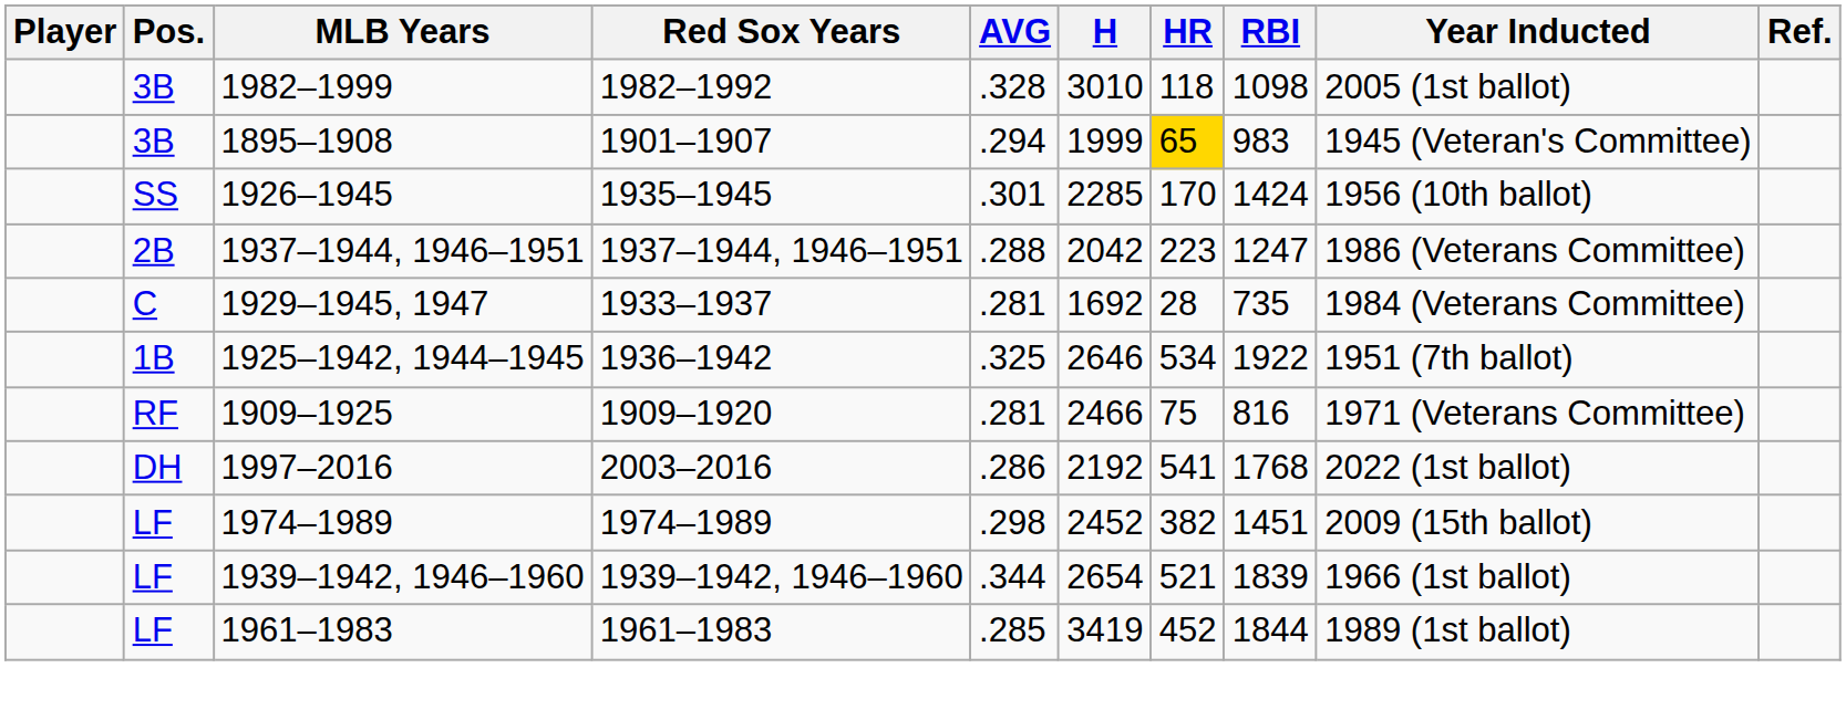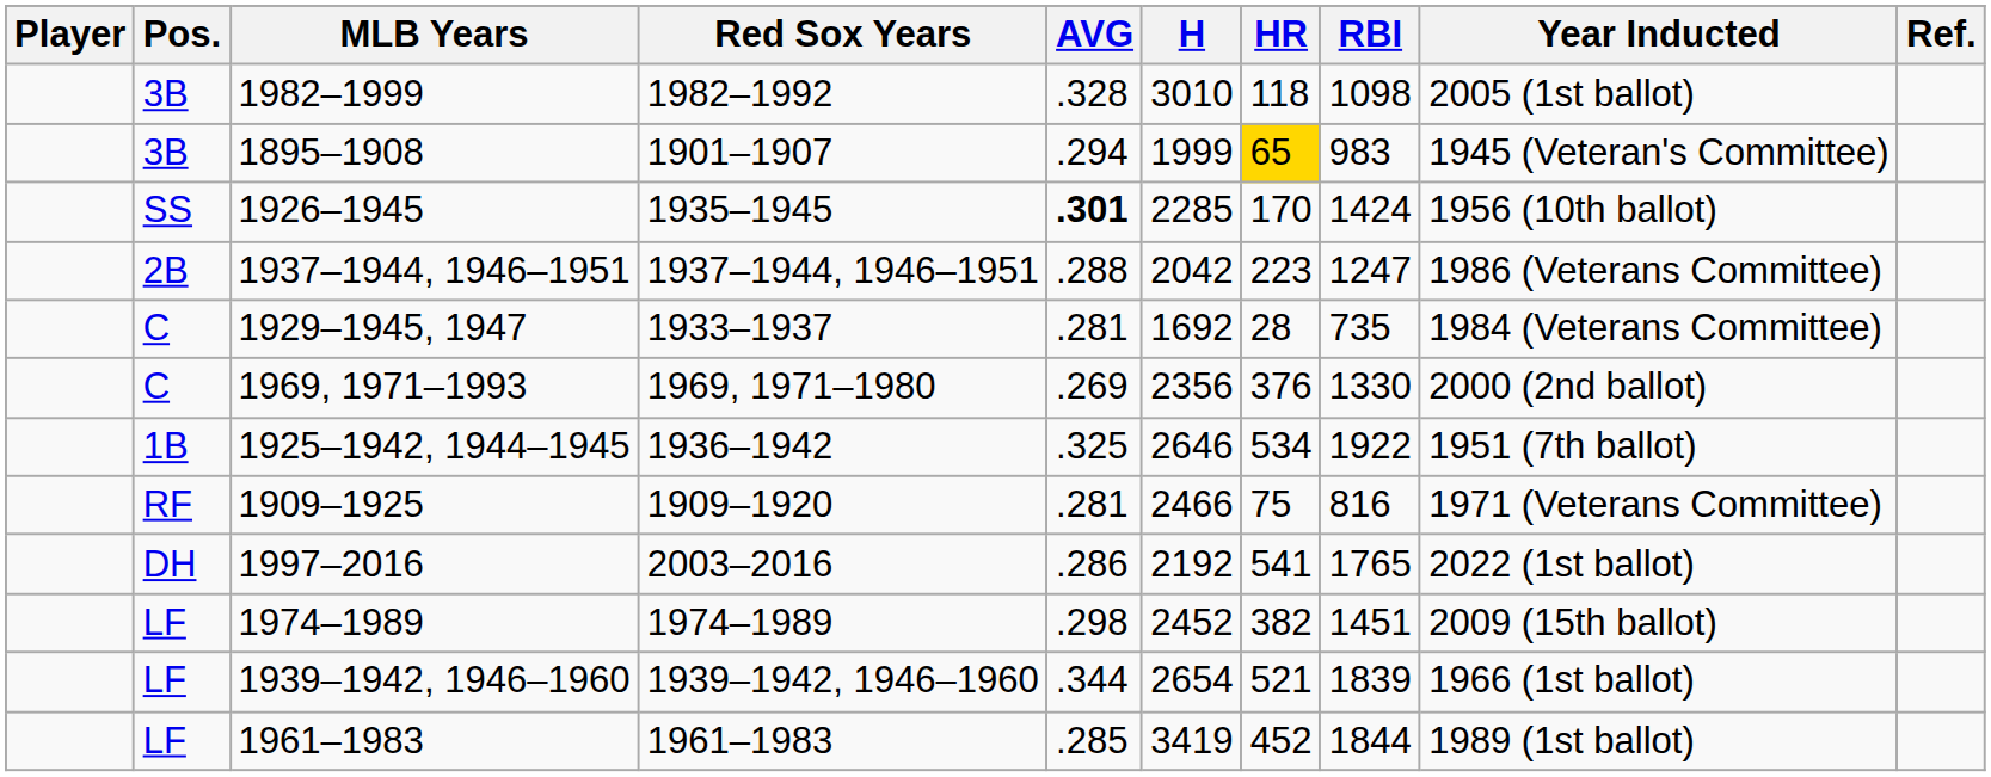1926–1945 | AVG: normal -> bold
+ row: C | 1969, 1971–1993 | 1969, 1971–1980 | .269 | 2356 | 376 | 1330 | 2000 (2nd ballot)
1997–2016 | RBI: 1768 -> 1765
